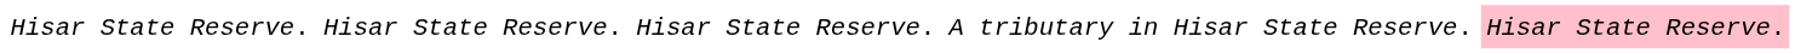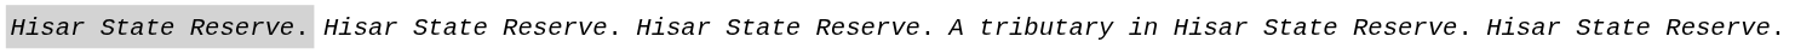row 1 | column 1: no background -> lightgrey background
row 1 | column 5: pink background -> no background
